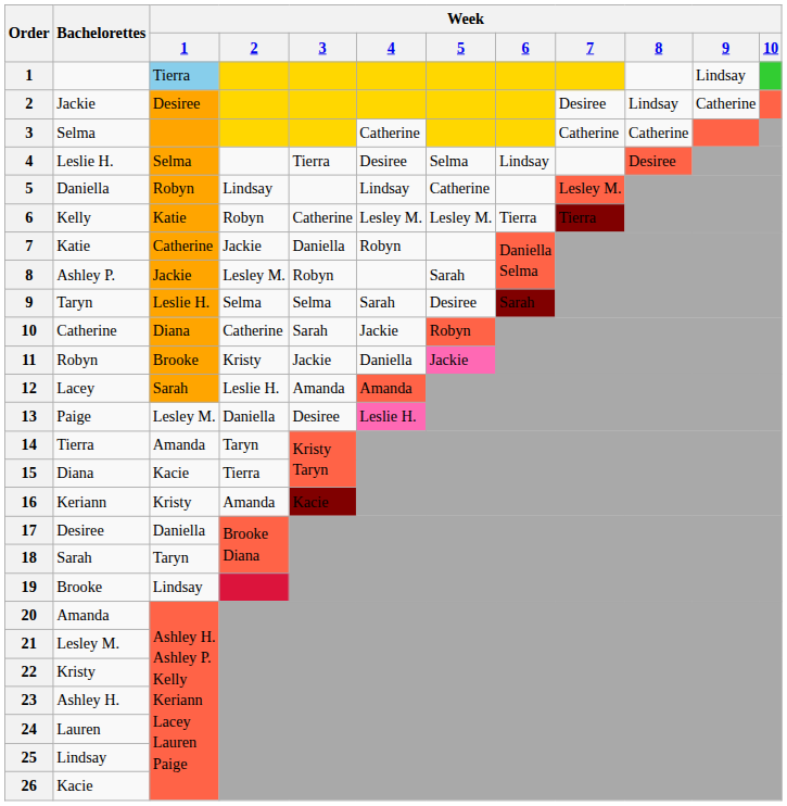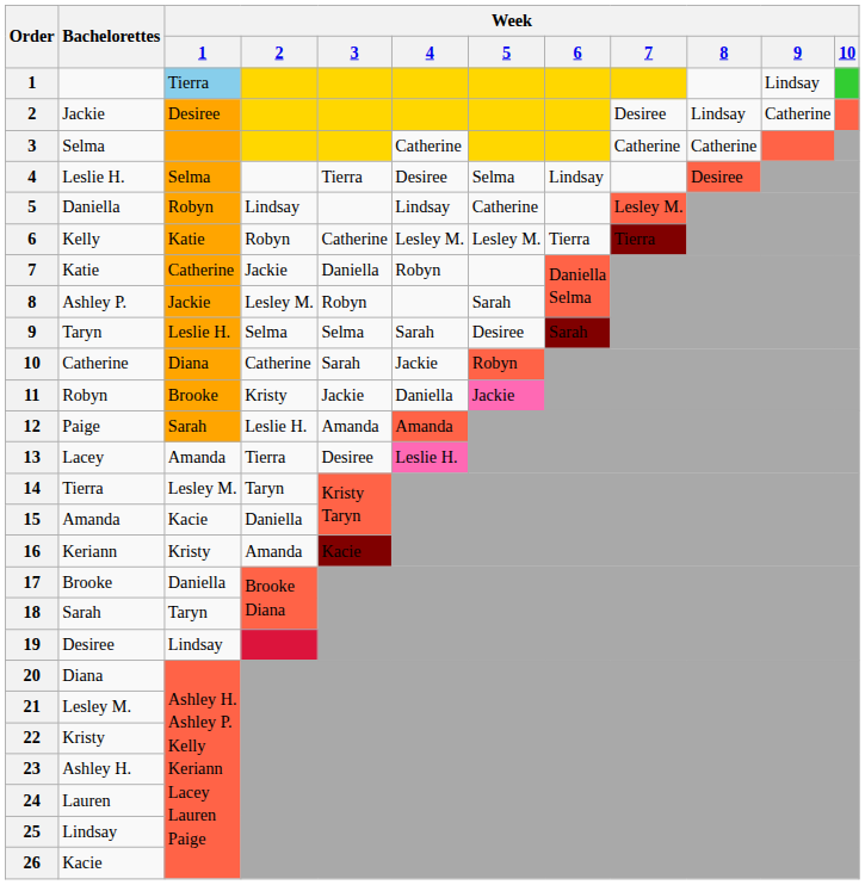12 | Bachelorettes: Lacey -> Paige
13 | Bachelorettes: Paige -> Lacey
13 | Week / 1: Lesley M. -> Amanda
13 | Week / 2: Daniella -> Tierra
14 | Week / 1: Amanda -> Lesley M.
15 | Bachelorettes: Diana -> Amanda
15 | Week / 2: Tierra -> Daniella
17 | Bachelorettes: Desiree -> Brooke
19 | Bachelorettes: Brooke -> Desiree
20 | Bachelorettes: Amanda -> Diana
